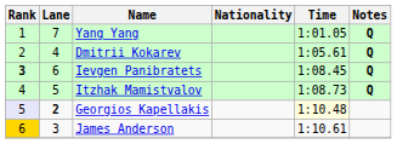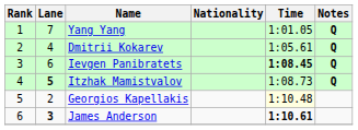Ievgen Panibratets | Rank: bold -> normal
Ievgen Panibratets | Time: normal -> bold
Itzhak Mamistvalov | Lane: normal -> bold
Georgios Kapellakis | Rank: lavender background -> no background
Georgios Kapellakis | Lane: bold -> normal
James Anderson | Rank: gold background -> no background
James Anderson | Lane: normal -> bold
James Anderson | Time: normal -> bold
